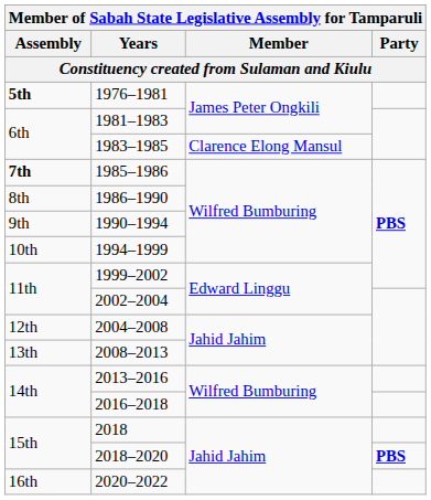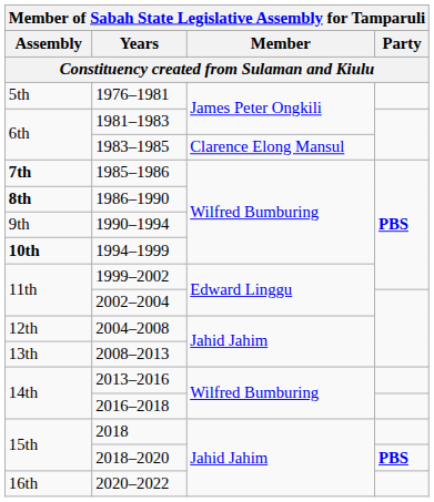1976–1981 | Assembly: bold -> normal
1986–1990 | Assembly: normal -> bold
1994–1999 | Assembly: normal -> bold
